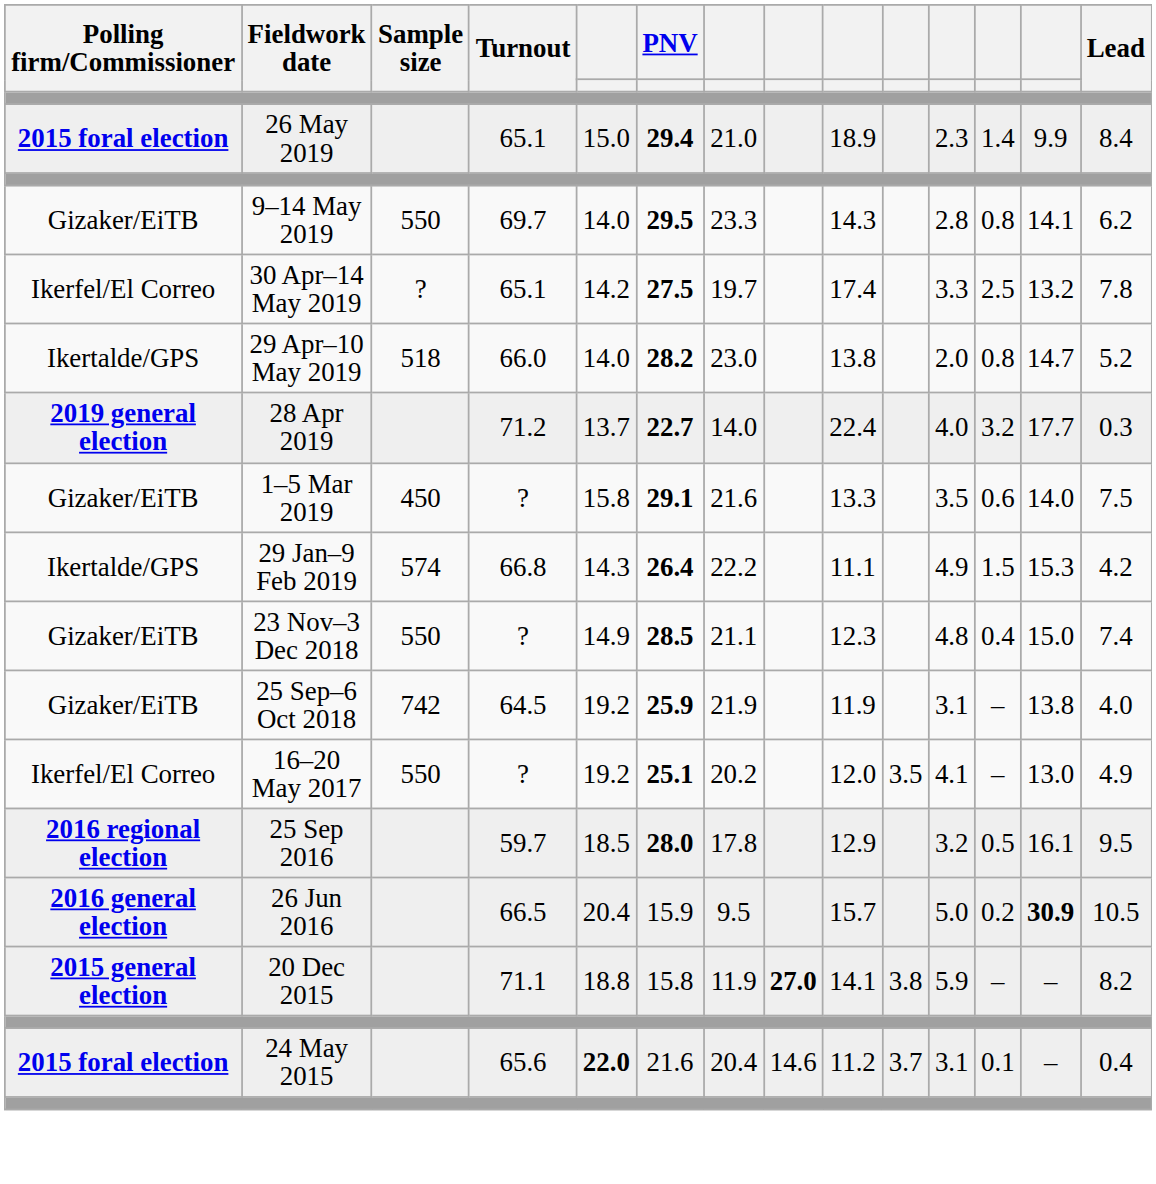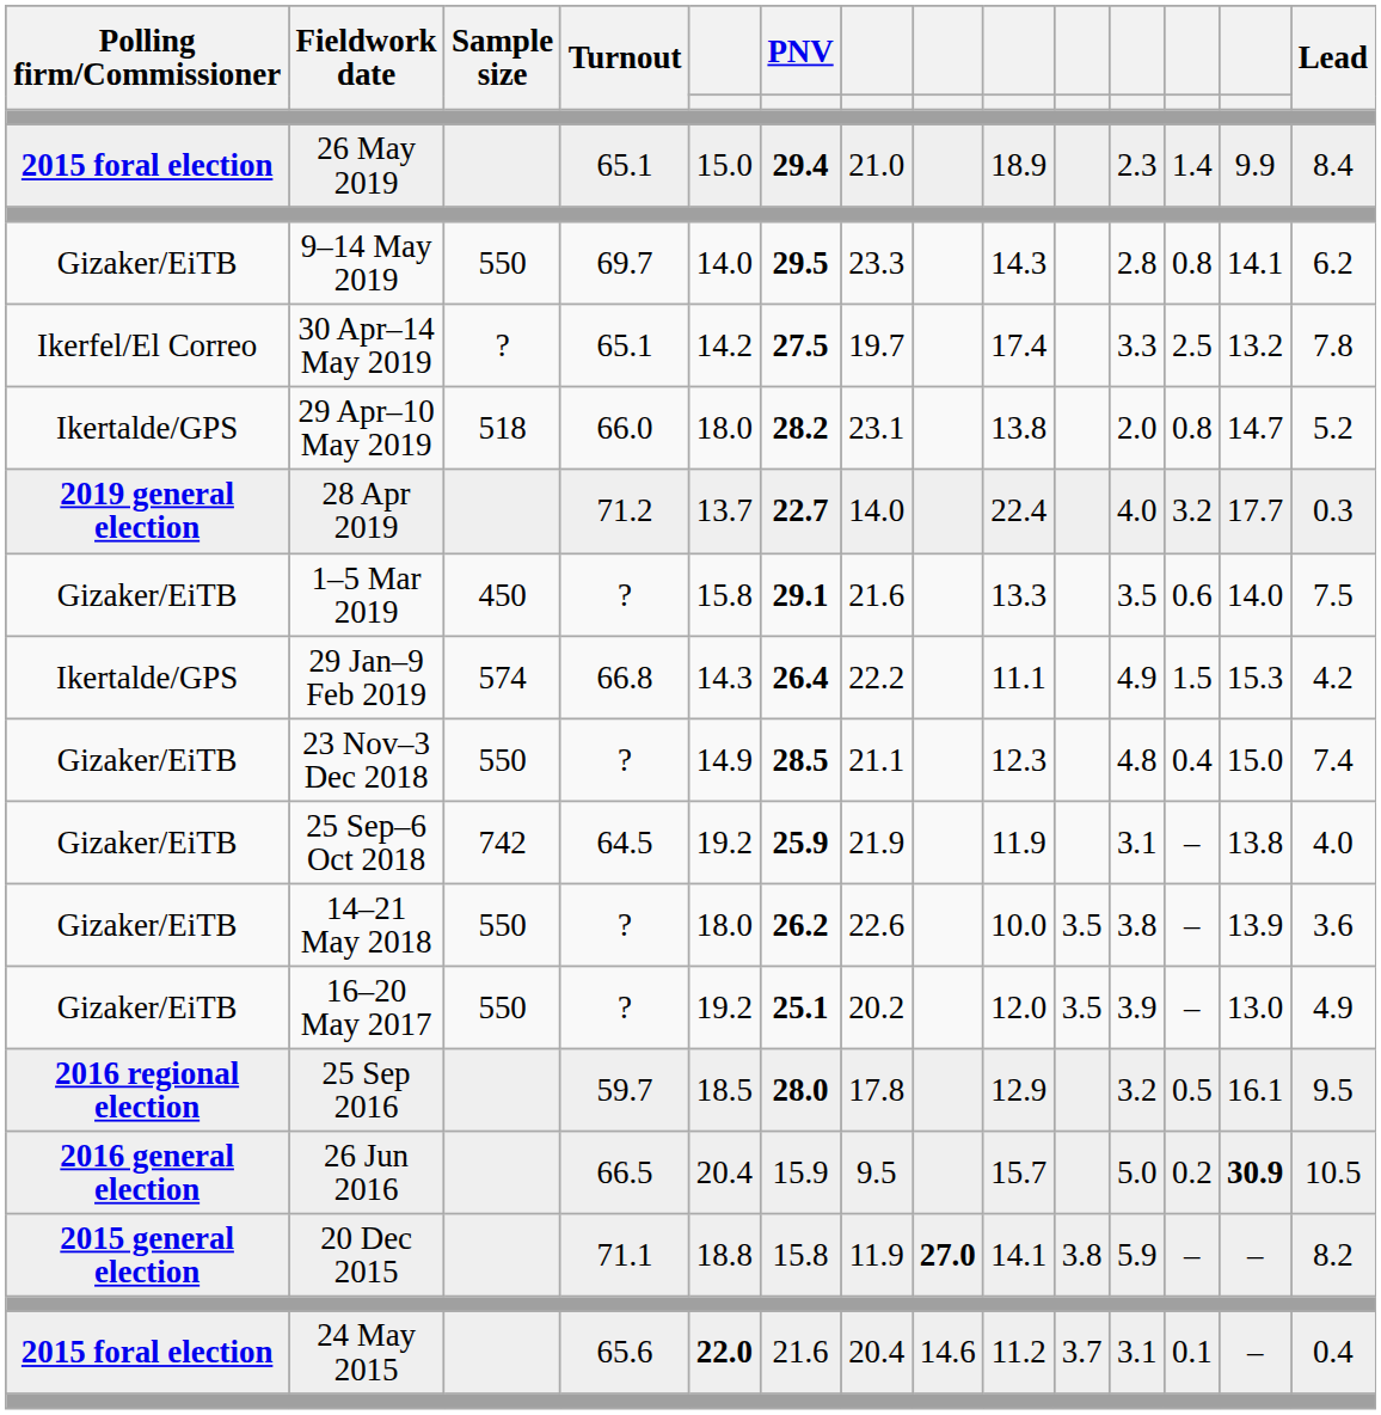29 Apr–10 May 2019 | column 5: 14.0 -> 18.0
29 Apr–10 May 2019 | column 7: 23.0 -> 23.1
+ row: Gizaker/EiTB | 14–21 May 2018 | 550 | ? | 18.0 | 26.2 | 22.6 | 10.0 | 3.5 | 3.8 | – | 13.9 | 3.6
16–20 May 2017 | Polling firm/Commissioner: Ikerfel/El Correo -> Gizaker/EiTB
16–20 May 2017 | column 11: 4.1 -> 3.9
